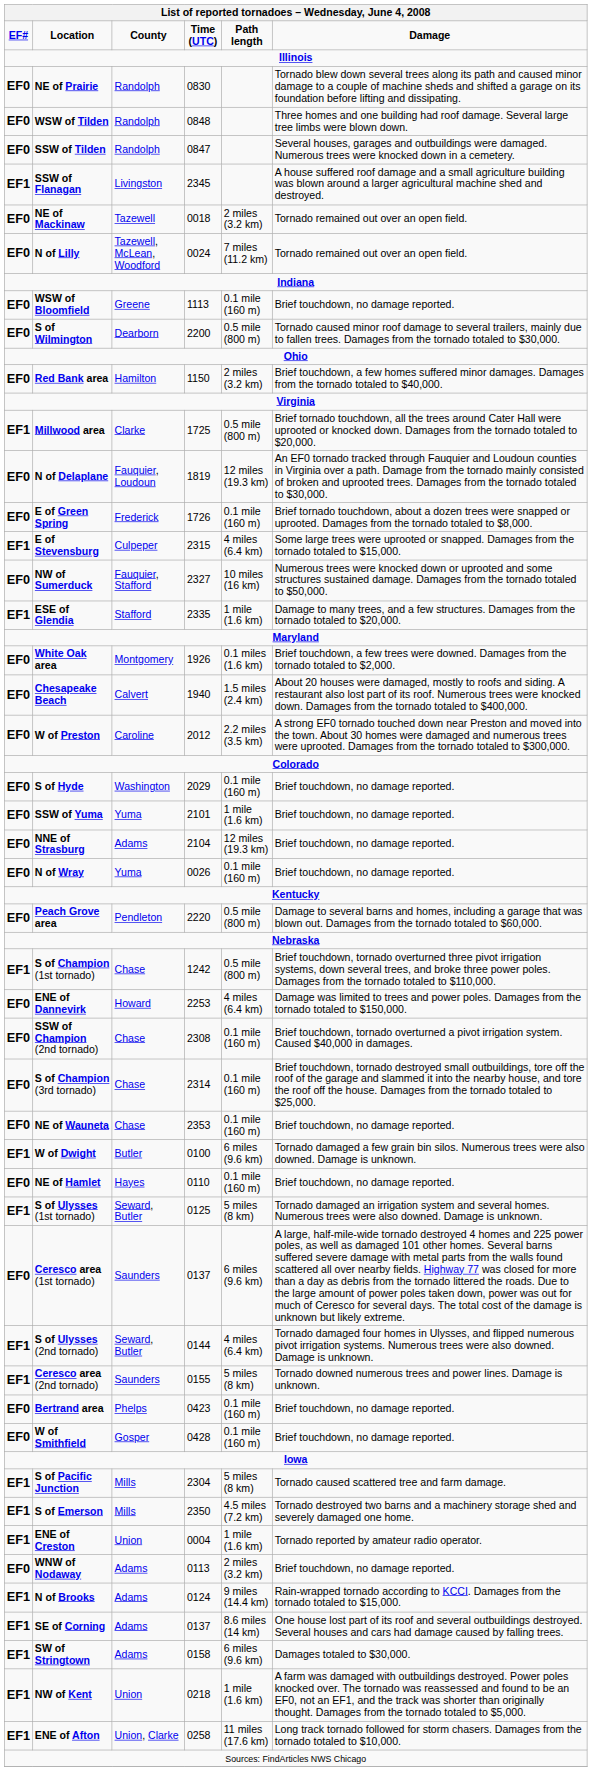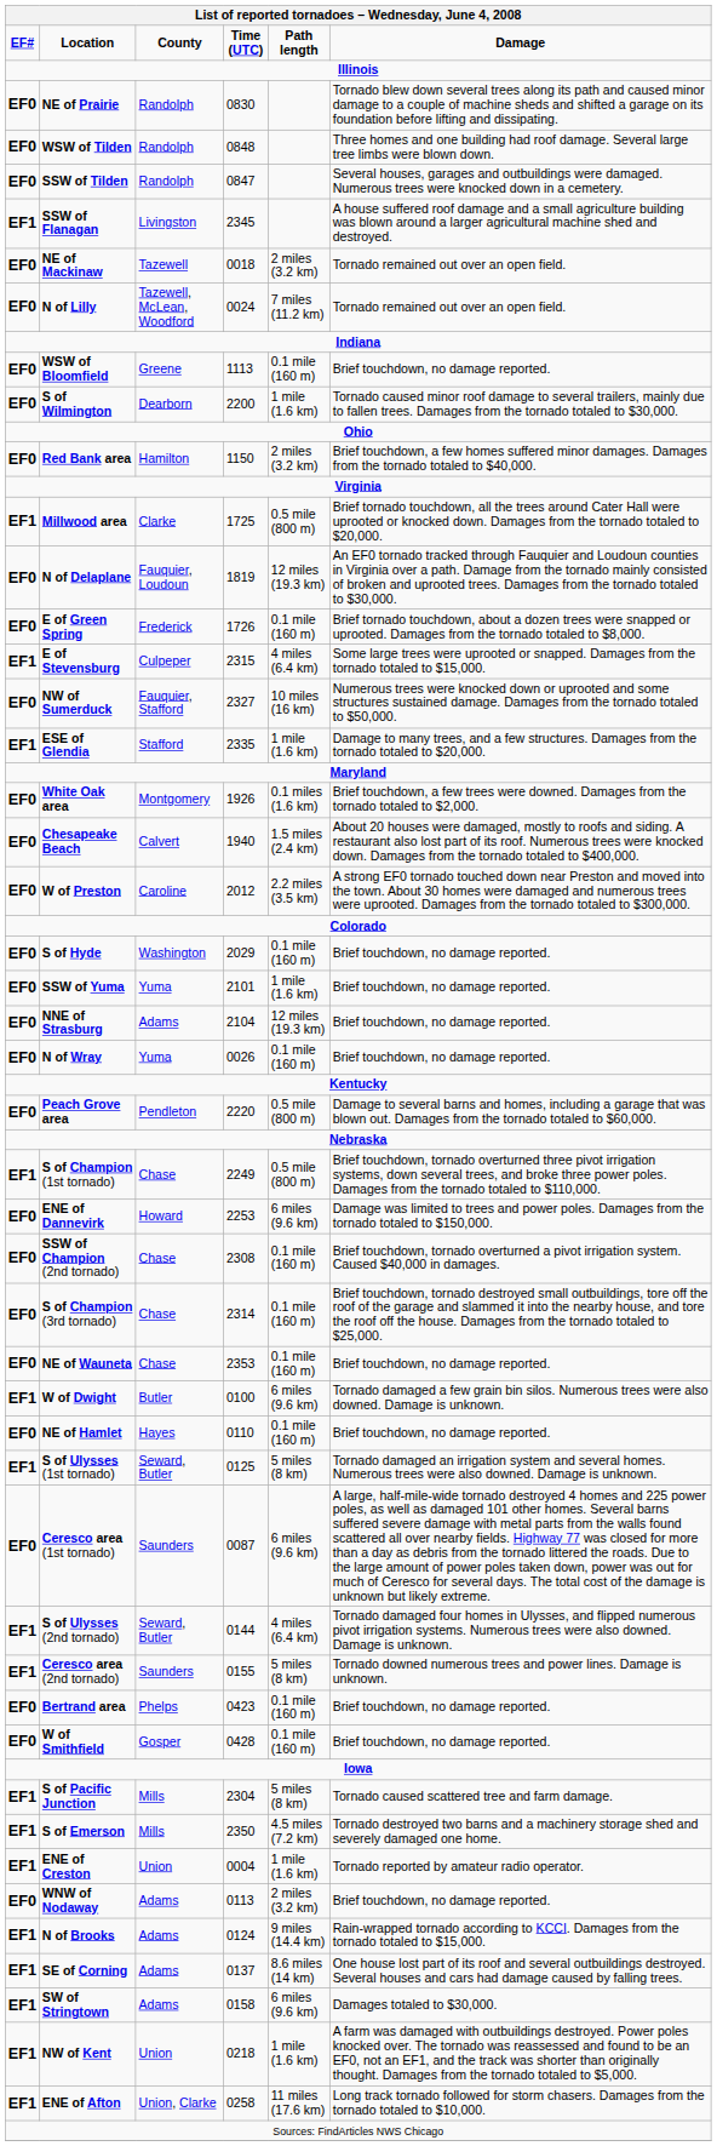S of Wilmington | Path length: 0.5 mile (800 m) -> 1 mile (1.6 km)
S of Champion (1st tornado) | Time (UTC): 1242 -> 2249
ENE of Dannevirk | Path length: 4 miles (6.4 km) -> 6 miles (9.6 km)
Ceresco area (1st tornado) | Time (UTC): 0137 -> 0087
